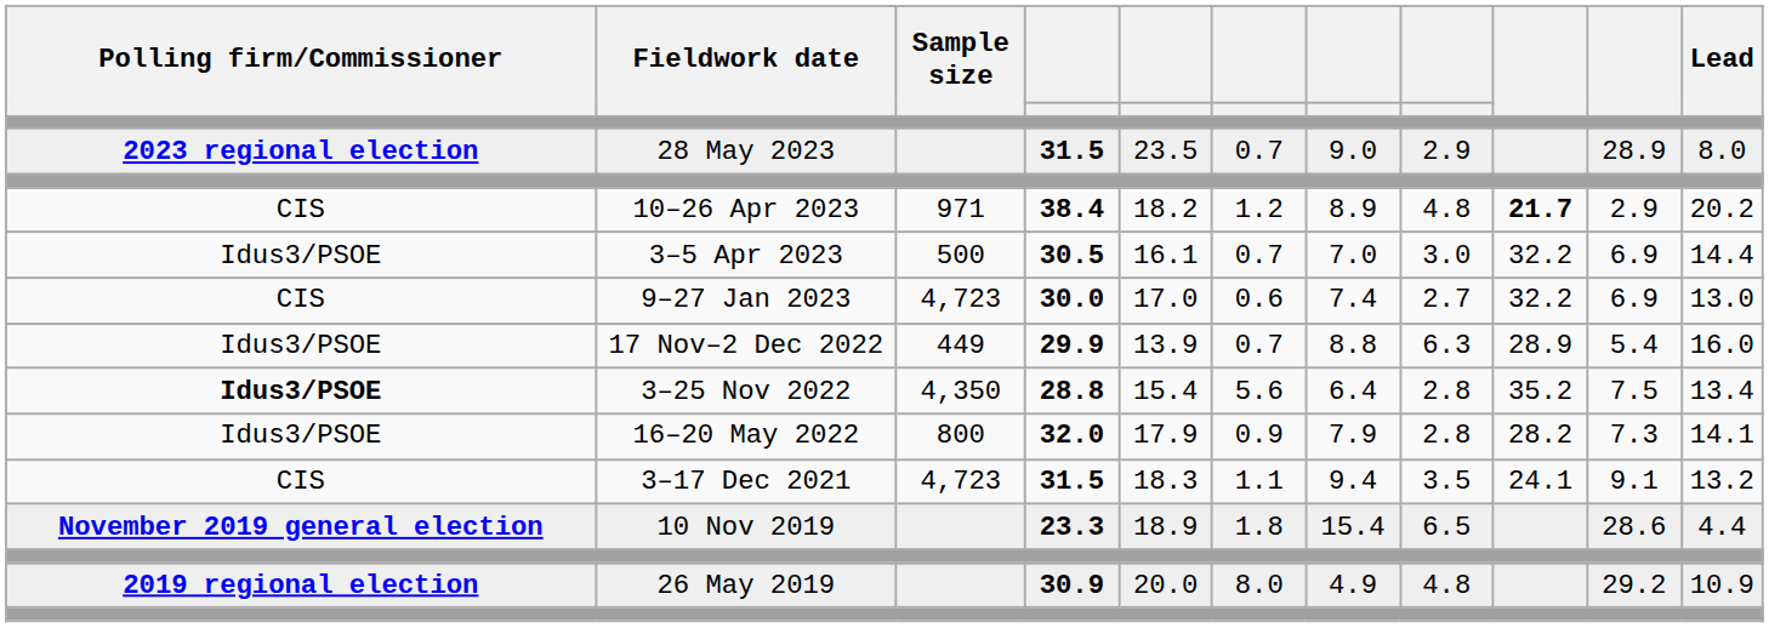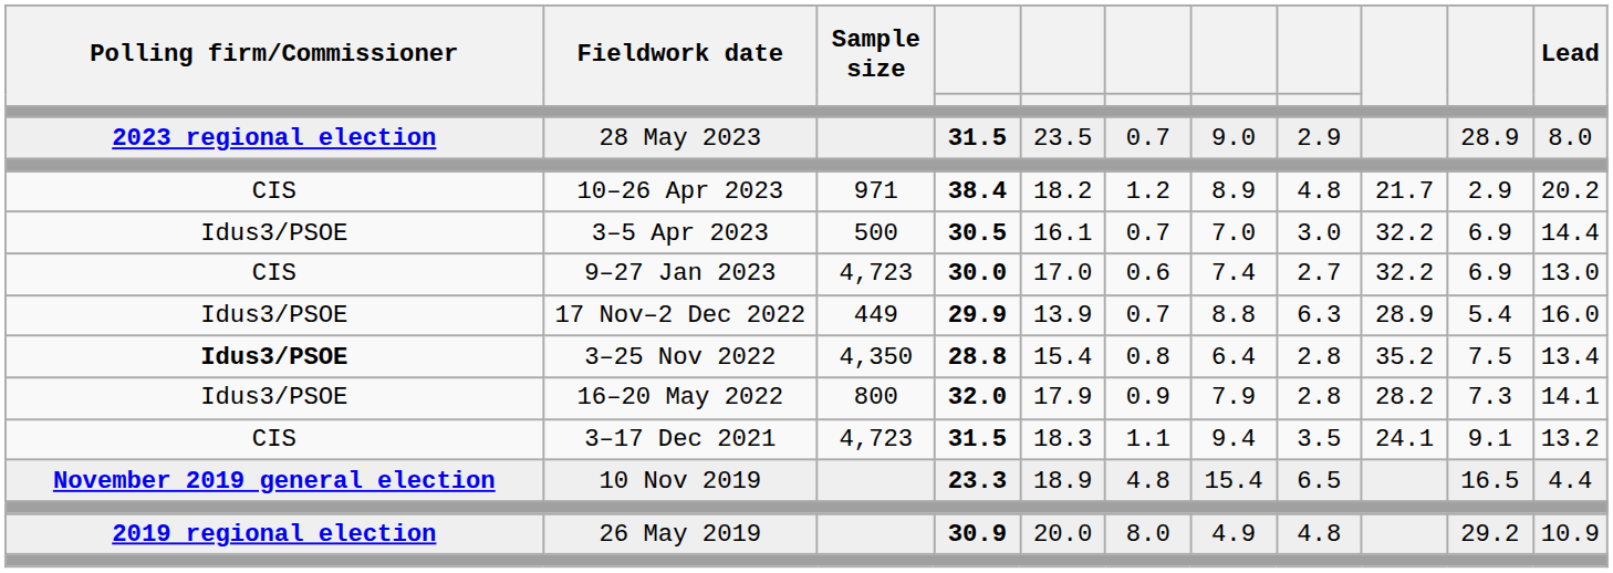10–26 Apr 2023 | column 9: bold -> normal
3–25 Nov 2022 | column 6: 5.6 -> 0.8
10 Nov 2019 | column 6: 1.8 -> 4.8
10 Nov 2019 | column 10: 28.6 -> 16.5
